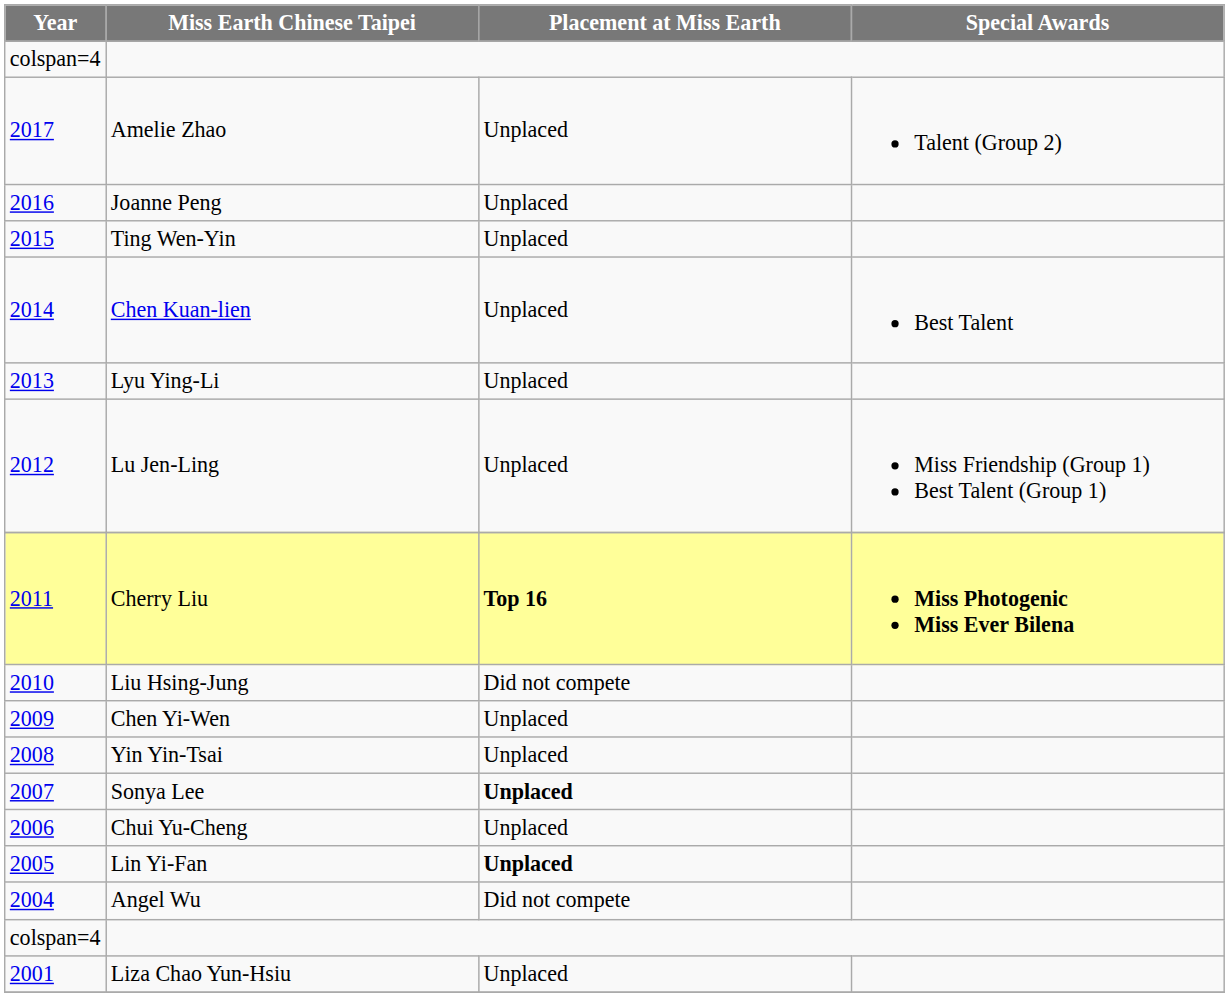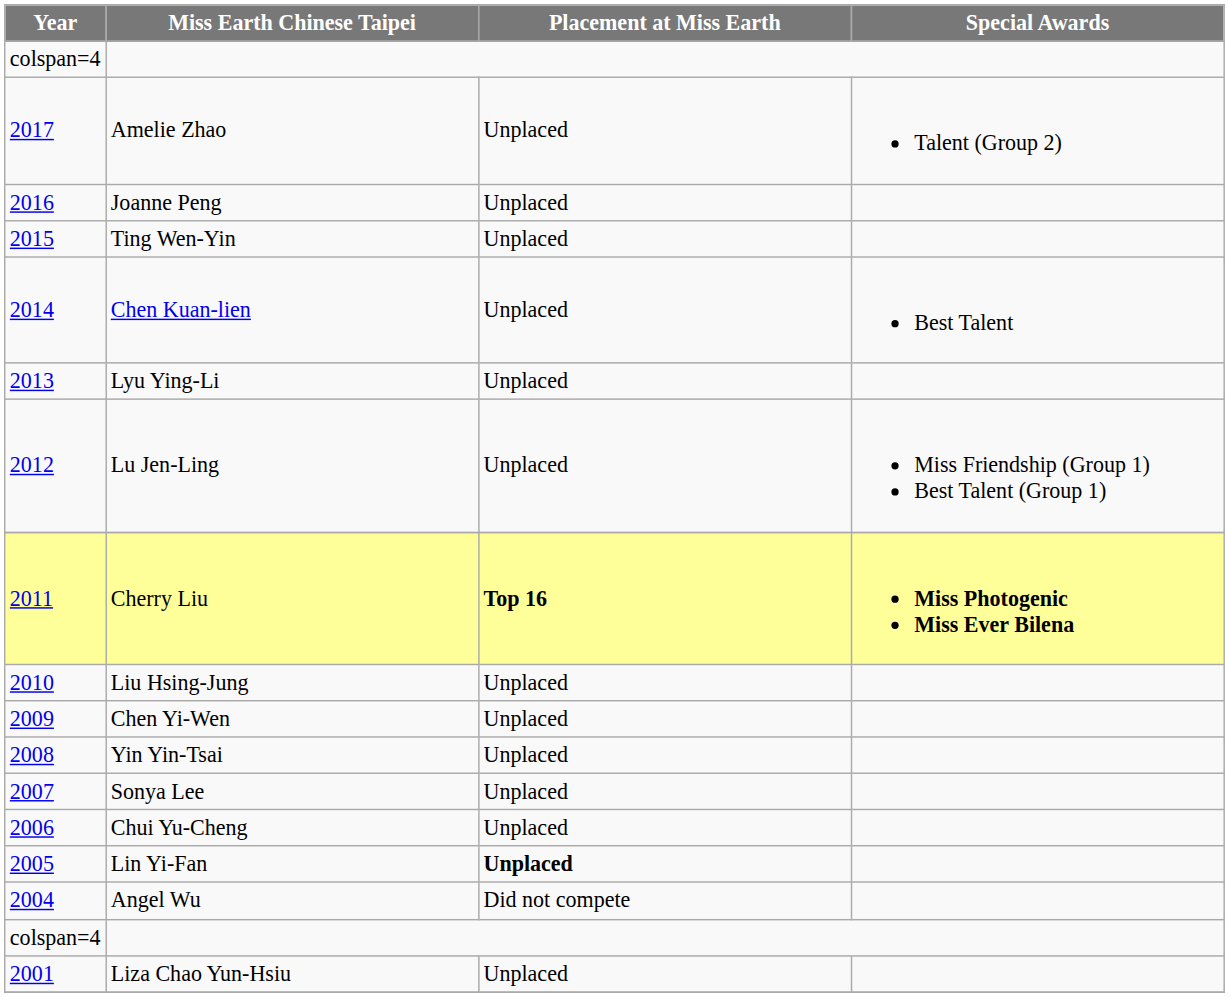Liu Hsing-Jung | Placement at Miss Earth: Did not compete -> Unplaced
Sonya Lee | Placement at Miss Earth: bold -> normal
